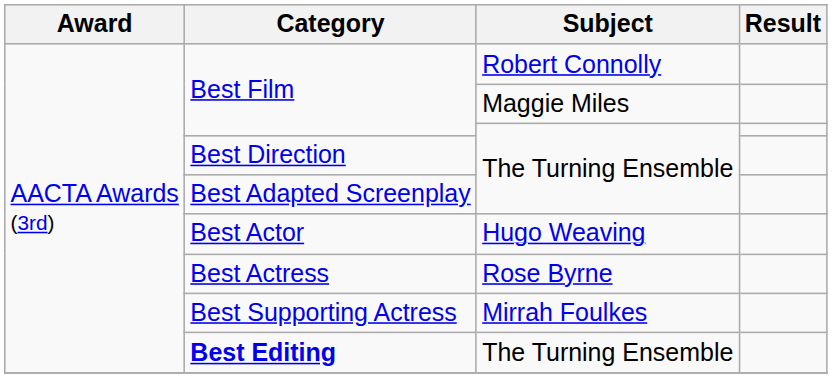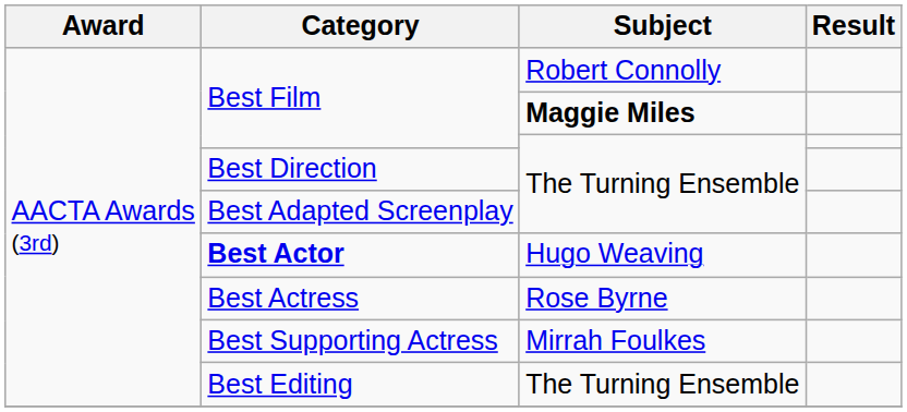Best Film / Maggie Miles | Subject: normal -> bold
Best Actor | Category: normal -> bold
Best Editing | Category: bold -> normal
